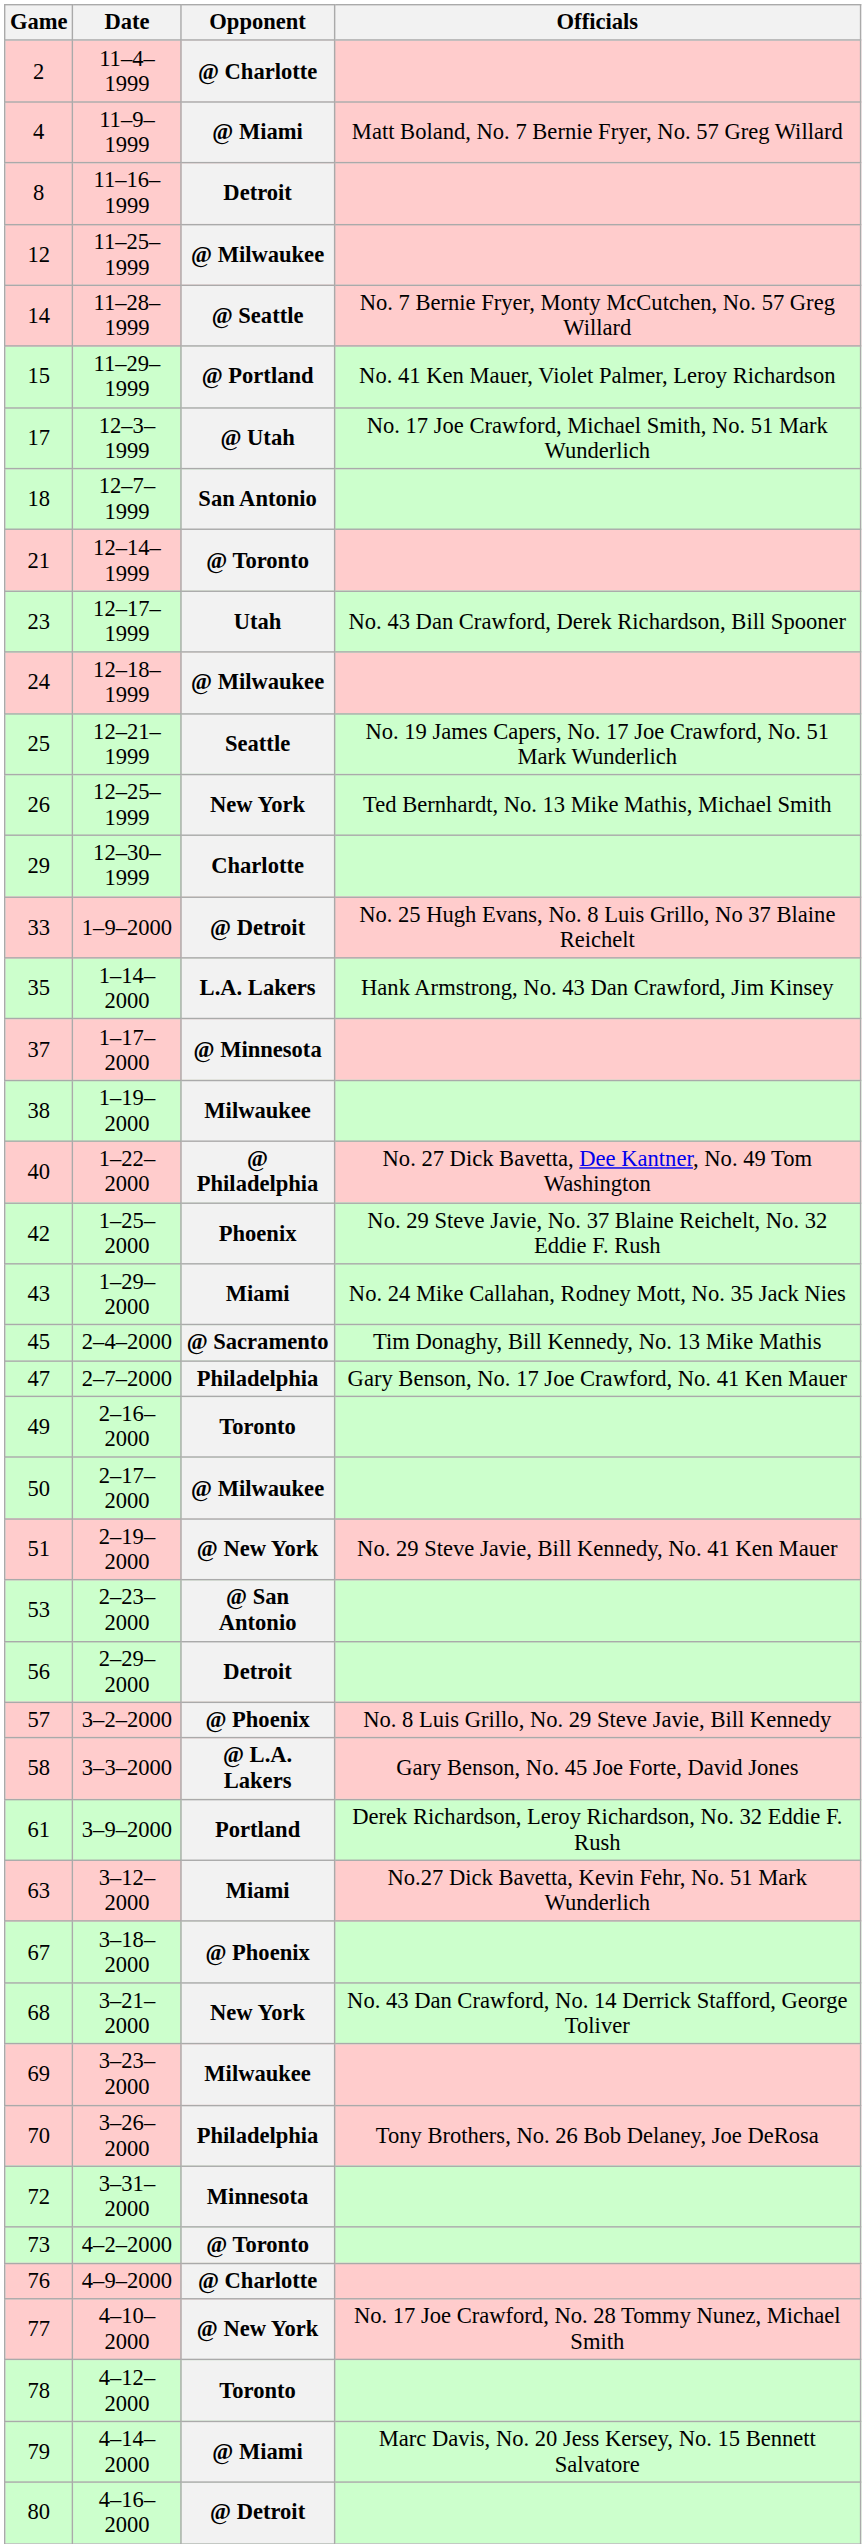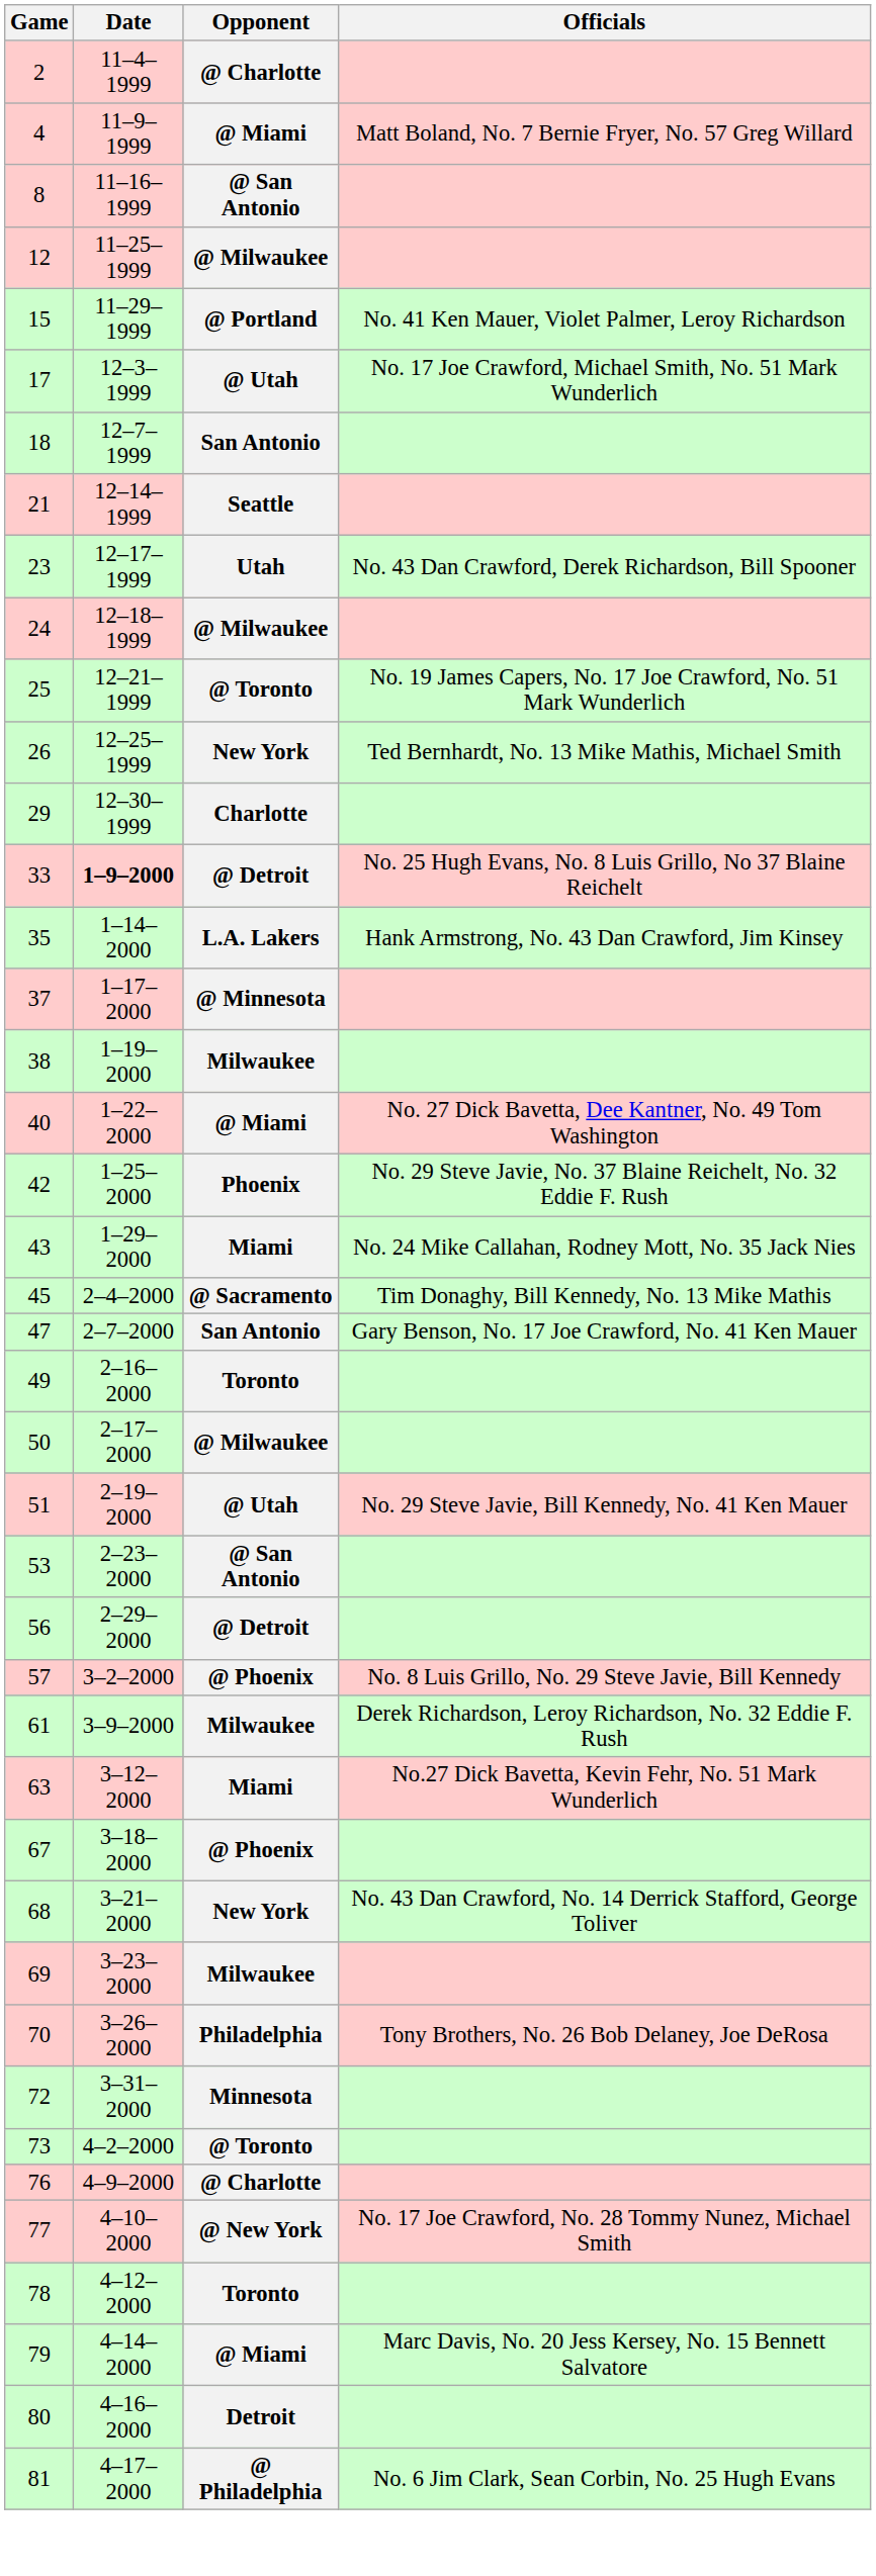8 | Opponent: Detroit -> @ San Antonio
- row: 14 | 11–28–1999 | @ Seattle | No. 7 Bernie Fryer, Monty McCutchen, No. 57 Greg Willard
21 | Opponent: @ Toronto -> Seattle
25 | Opponent: Seattle -> @ Toronto
33 | Date: normal -> bold
40 | Opponent: @ Philadelphia -> @ Miami
47 | Opponent: Philadelphia -> San Antonio
51 | Opponent: @ New York -> @ Utah
56 | Opponent: Detroit -> @ Detroit
- row: 58 | 3–3–2000 | @ L.A. Lakers | Gary Benson, No. 45 Joe Forte, David Jones
61 | Opponent: Portland -> Milwaukee
80 | Opponent: @ Detroit -> Detroit
+ row: 81 | 4–17–2000 | @ Philadelphia | No. 6 Jim Clark, Sean Corbin, No. 25 Hugh Evans
